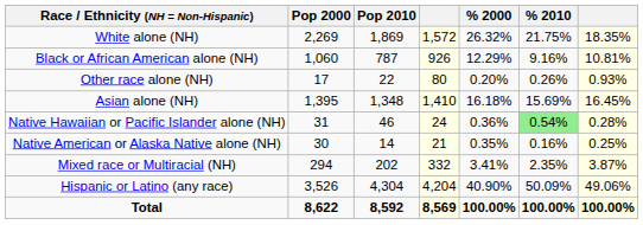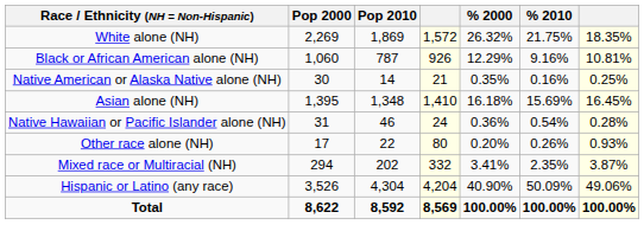rows swapped: Native American or Alaska Native alone (NH) <-> Other race alone (NH)
Native Hawaiian or Pacific Islander alone (NH) | % 2010: lightgreen background -> no background
